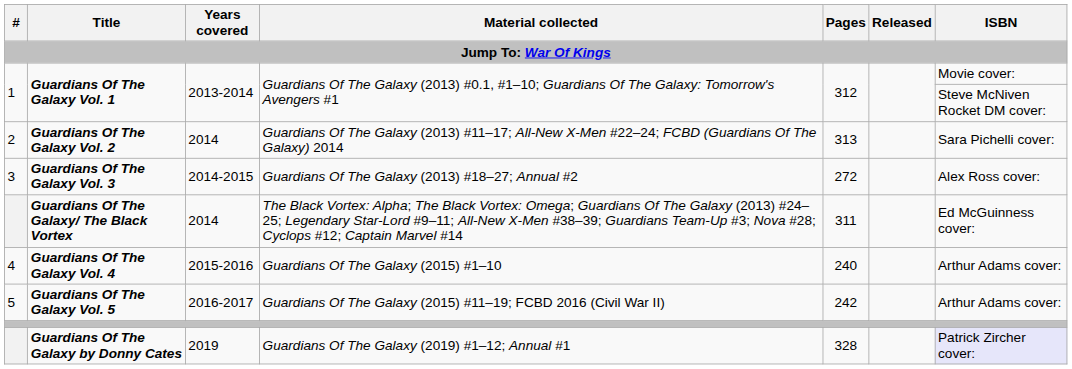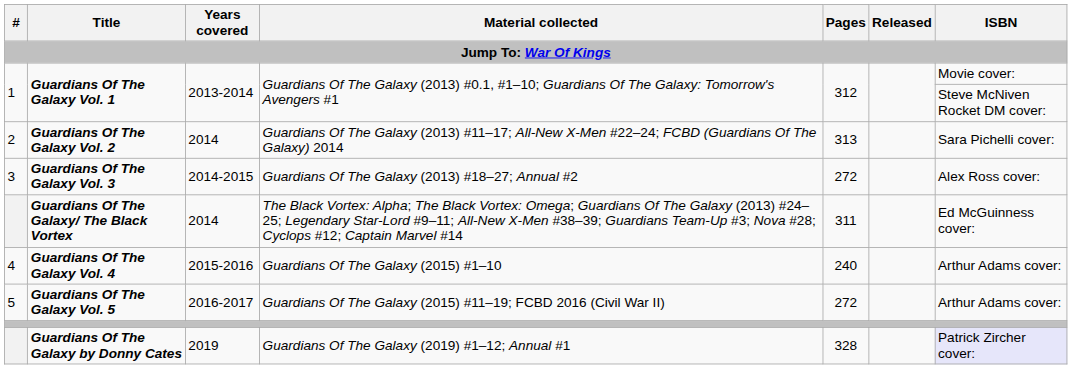Guardians Of The Galaxy Vol. 5 | Pages: 242 -> 272
